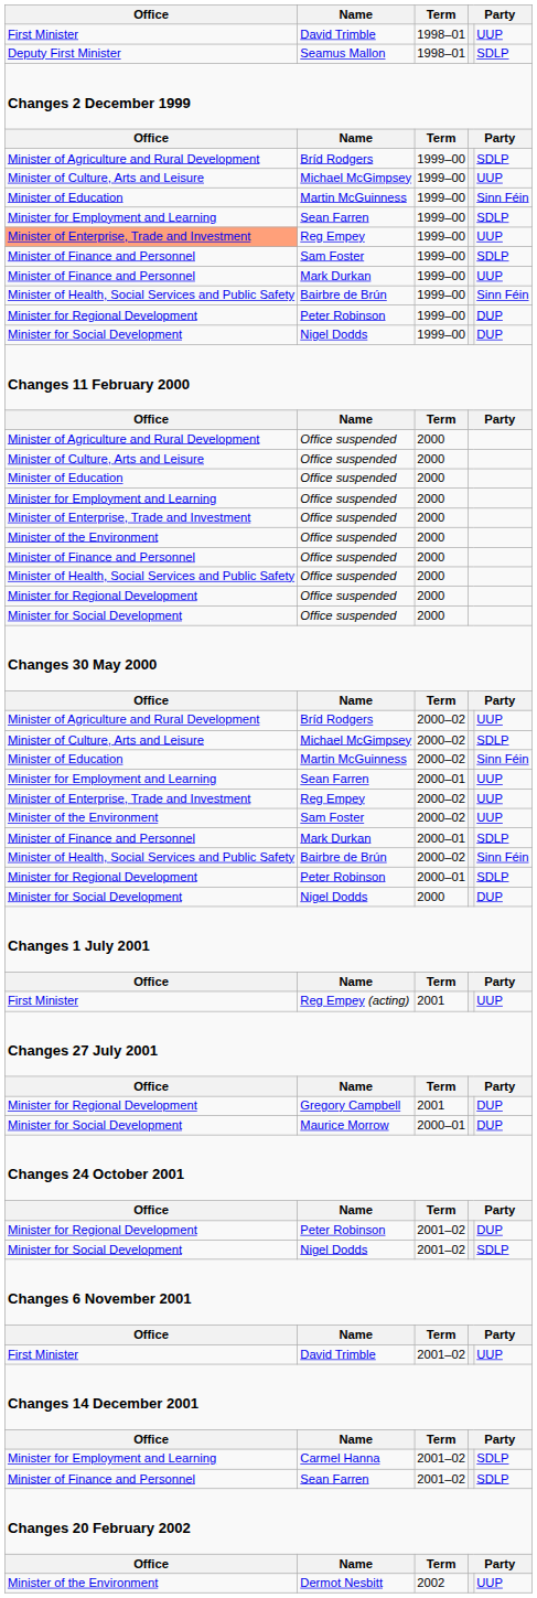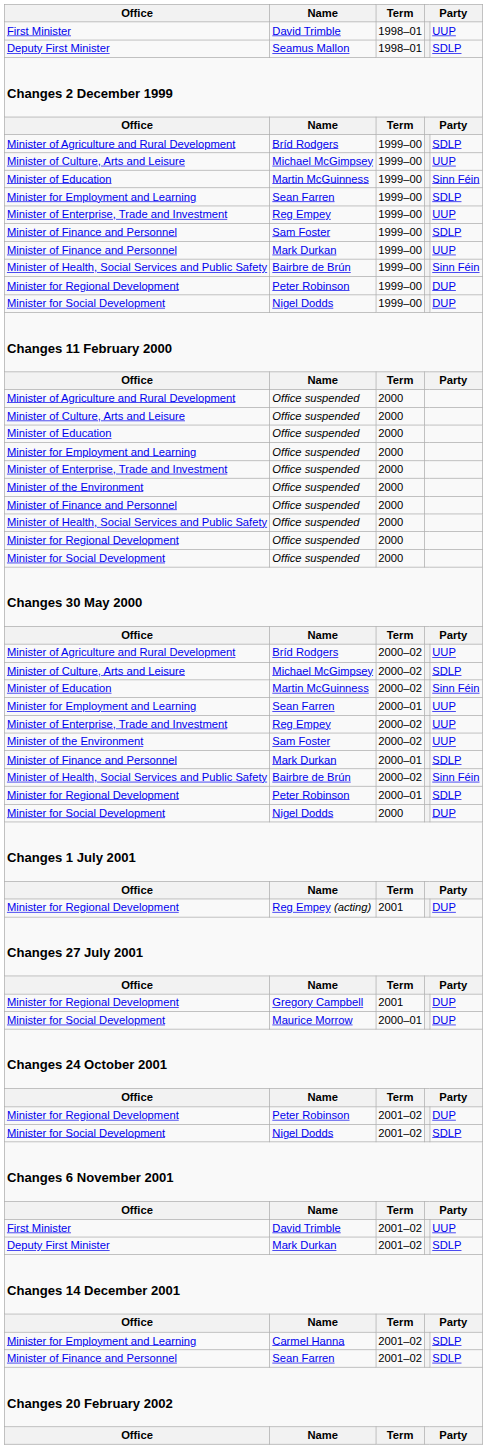Reg Empey / 1999–00 | Office: lightsalmon background -> no background
Reg Empey (acting) | Office: First Minister -> Minister for Regional Development
Reg Empey (acting) | column 5: UUP -> DUP
+ row: Deputy First Minister | Mark Durkan | 2001–02 | SDLP
- row: Minister of the Environment | Dermot Nesbitt | 2002 | UUP
